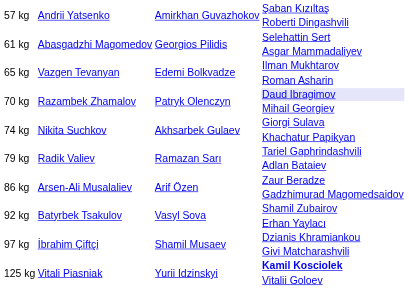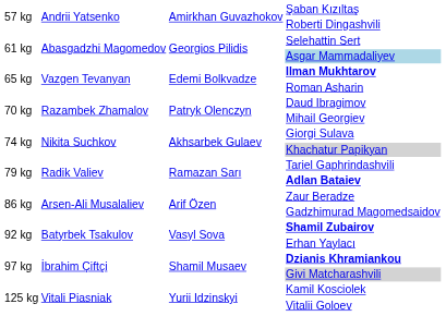Asgar Mammadaliyev | column 4: no background -> lightblue background
Ilman Mukhtarov | column 4: normal -> bold
Daud Ibragimov | column 4: lavender background -> no background
Khachatur Papikyan | column 4: no background -> lightgrey background
Adlan Bataiev | column 4: normal -> bold
Shamil Zubairov | column 4: normal -> bold
Dzianis Khramiankou | column 4: normal -> bold
Givi Matcharashvili | column 4: no background -> lightgrey background
Kamil Kosciolek | column 4: bold -> normal
